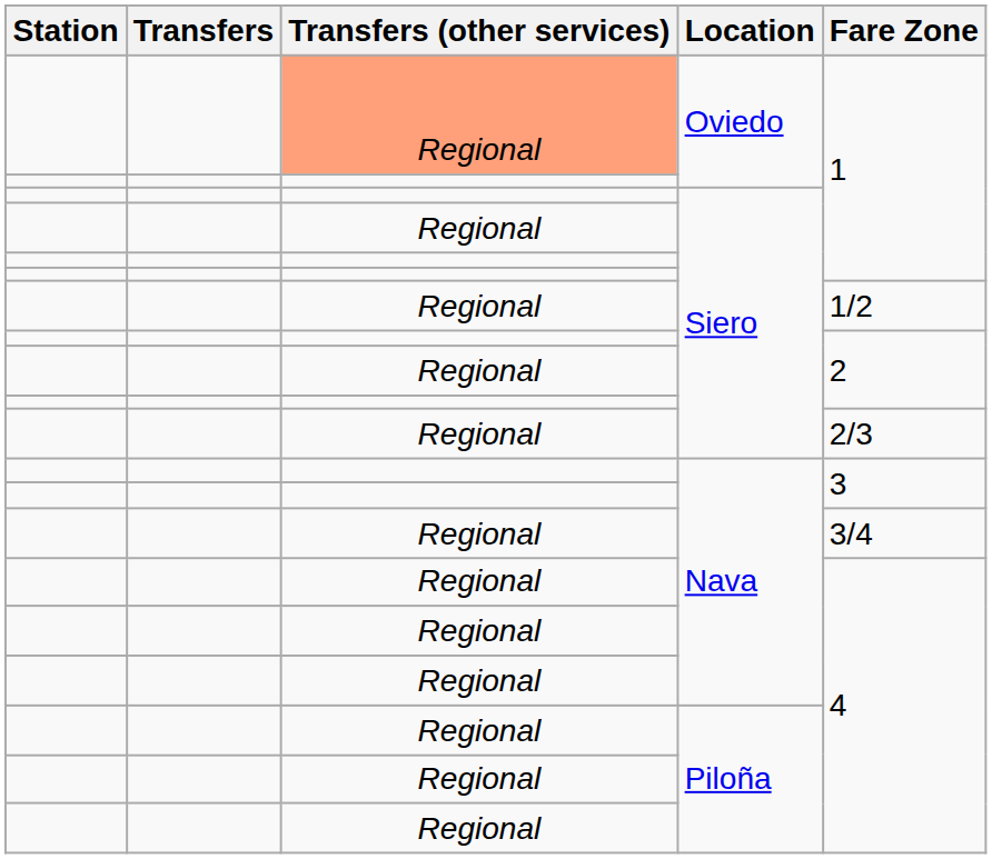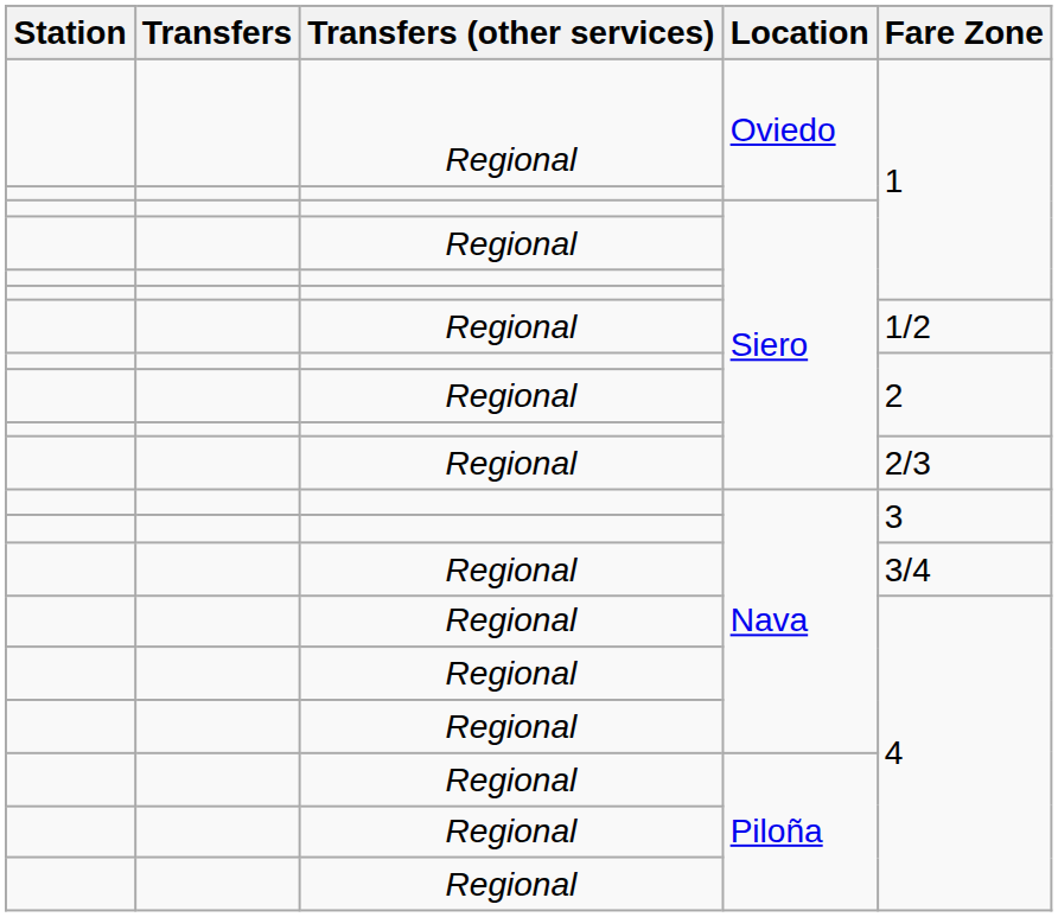Regional / Oviedo | Transfers (other services): lightsalmon background -> no background
